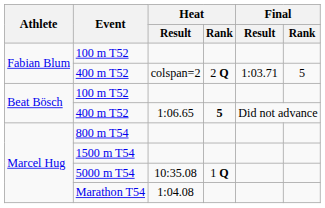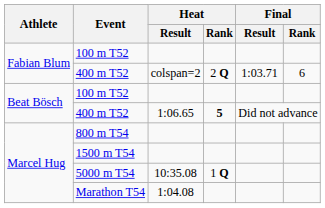Fabian Blum / 400 m T52 | Final / Rank: 5 -> 6
